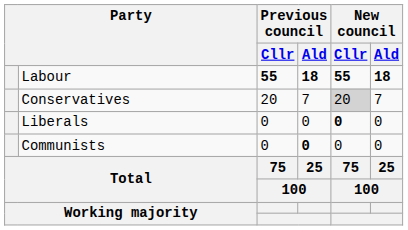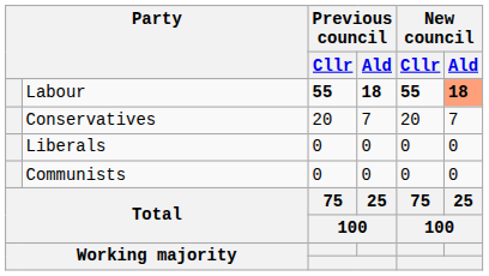Labour | New council / Ald: no background -> lightsalmon background
Conservatives | New council / Cllr: lightgrey background -> no background
Liberals | New council / Cllr: bold -> normal
Communists | Previous council / Ald: bold -> normal
